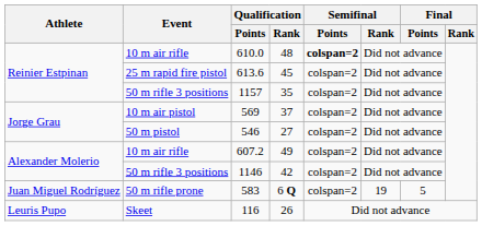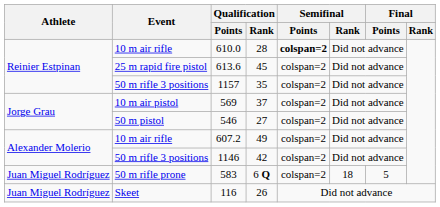610.0 | Qualification / Rank: 48 -> 28
583 | Semifinal / Rank: 19 -> 18
116 | Athlete: Leuris Pupo -> Juan Miguel Rodríguez
